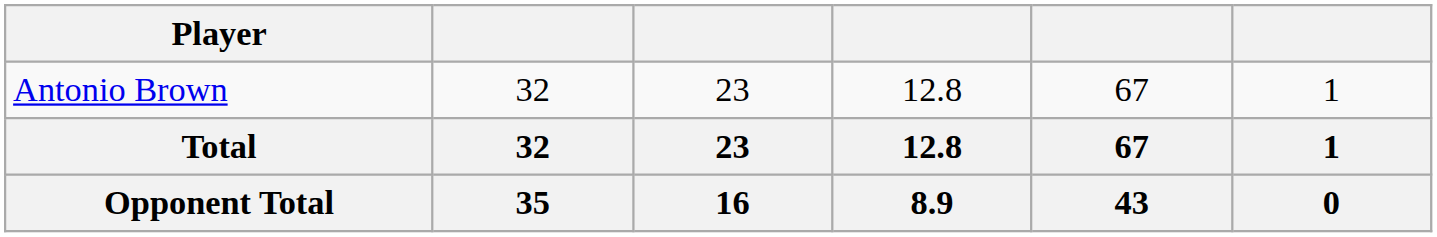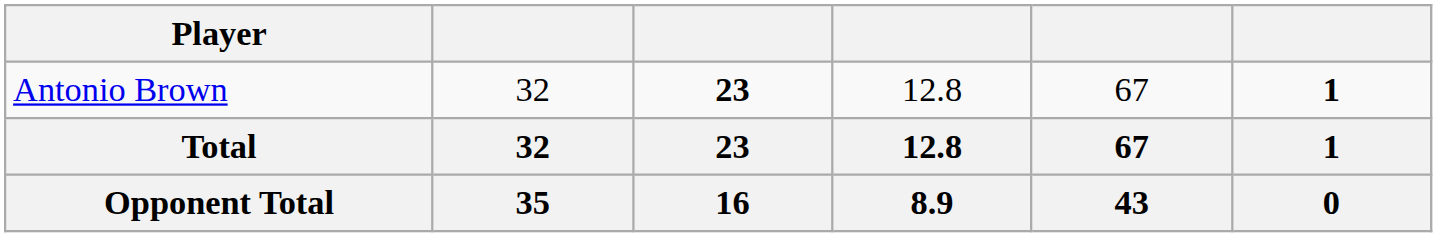Antonio Brown | column 3: normal -> bold
Antonio Brown | column 6: normal -> bold
